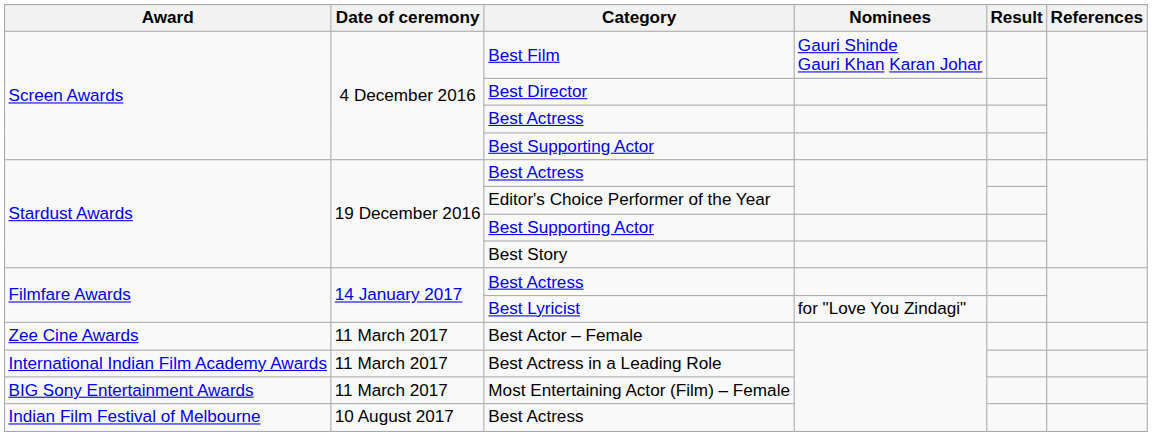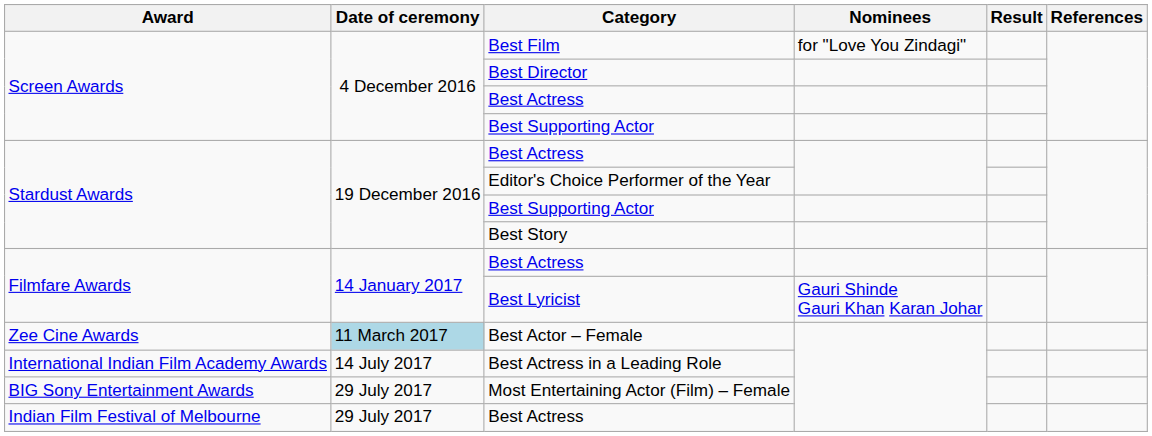Best Film | Nominees: Gauri Shinde Gauri Khan Karan Johar -> for "Love You Zindagi"
Best Lyricist | Nominees: for "Love You Zindagi" -> Gauri Shinde Gauri Khan Karan Johar
Best Actor – Female | Date of ceremony: no background -> lightblue background
Best Actress in a Leading Role | Date of ceremony: 11 March 2017 -> 14 July 2017
Most Entertaining Actor (Film) – Female | Date of ceremony: 11 March 2017 -> 29 July 2017
Indian Film Festival of Melbourne / Best Actress | Date of ceremony: 10 August 2017 -> 29 July 2017
